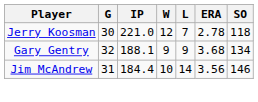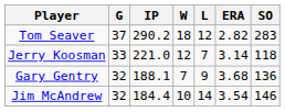+ row: Tom Seaver | 37 | 290.2 | 18 | 12 | 2.82 | 283
Jerry Koosman | G: 30 -> 33
Jerry Koosman | ERA: 2.78 -> 3.14
Gary Gentry | W: 9 -> 7
Gary Gentry | SO: 134 -> 136
Jim McAndrew | G: 31 -> 32
Jim McAndrew | ERA: 3.56 -> 3.54
